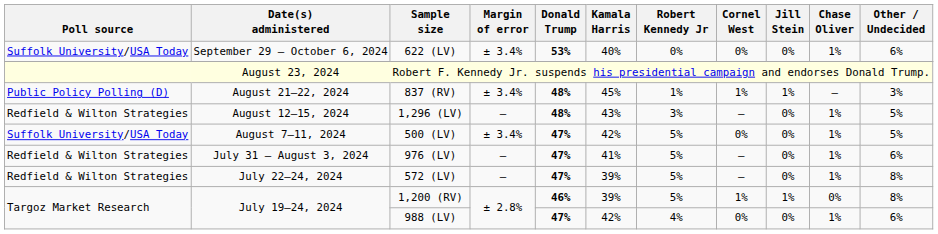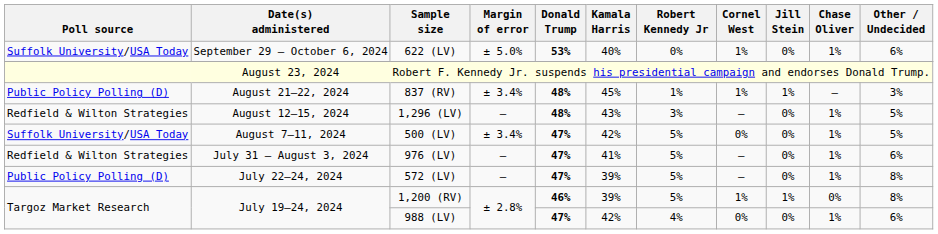622 (LV) | Margin of error: ± 3.4% -> ± 5.0%
622 (LV) | Cornel West: 0% -> 1%
572 (LV) | Poll source: Redfield & Wilton Strategies -> Public Policy Polling (D)
